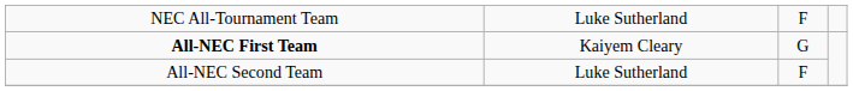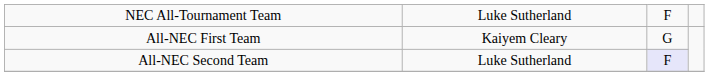row 2 | column 1: bold -> normal
row 3 | column 3: no background -> lavender background
